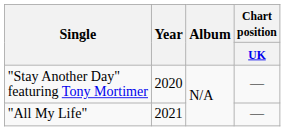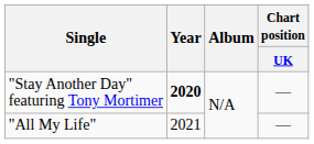"Stay Another Day" featuring Tony Mortimer | Year: normal -> bold
